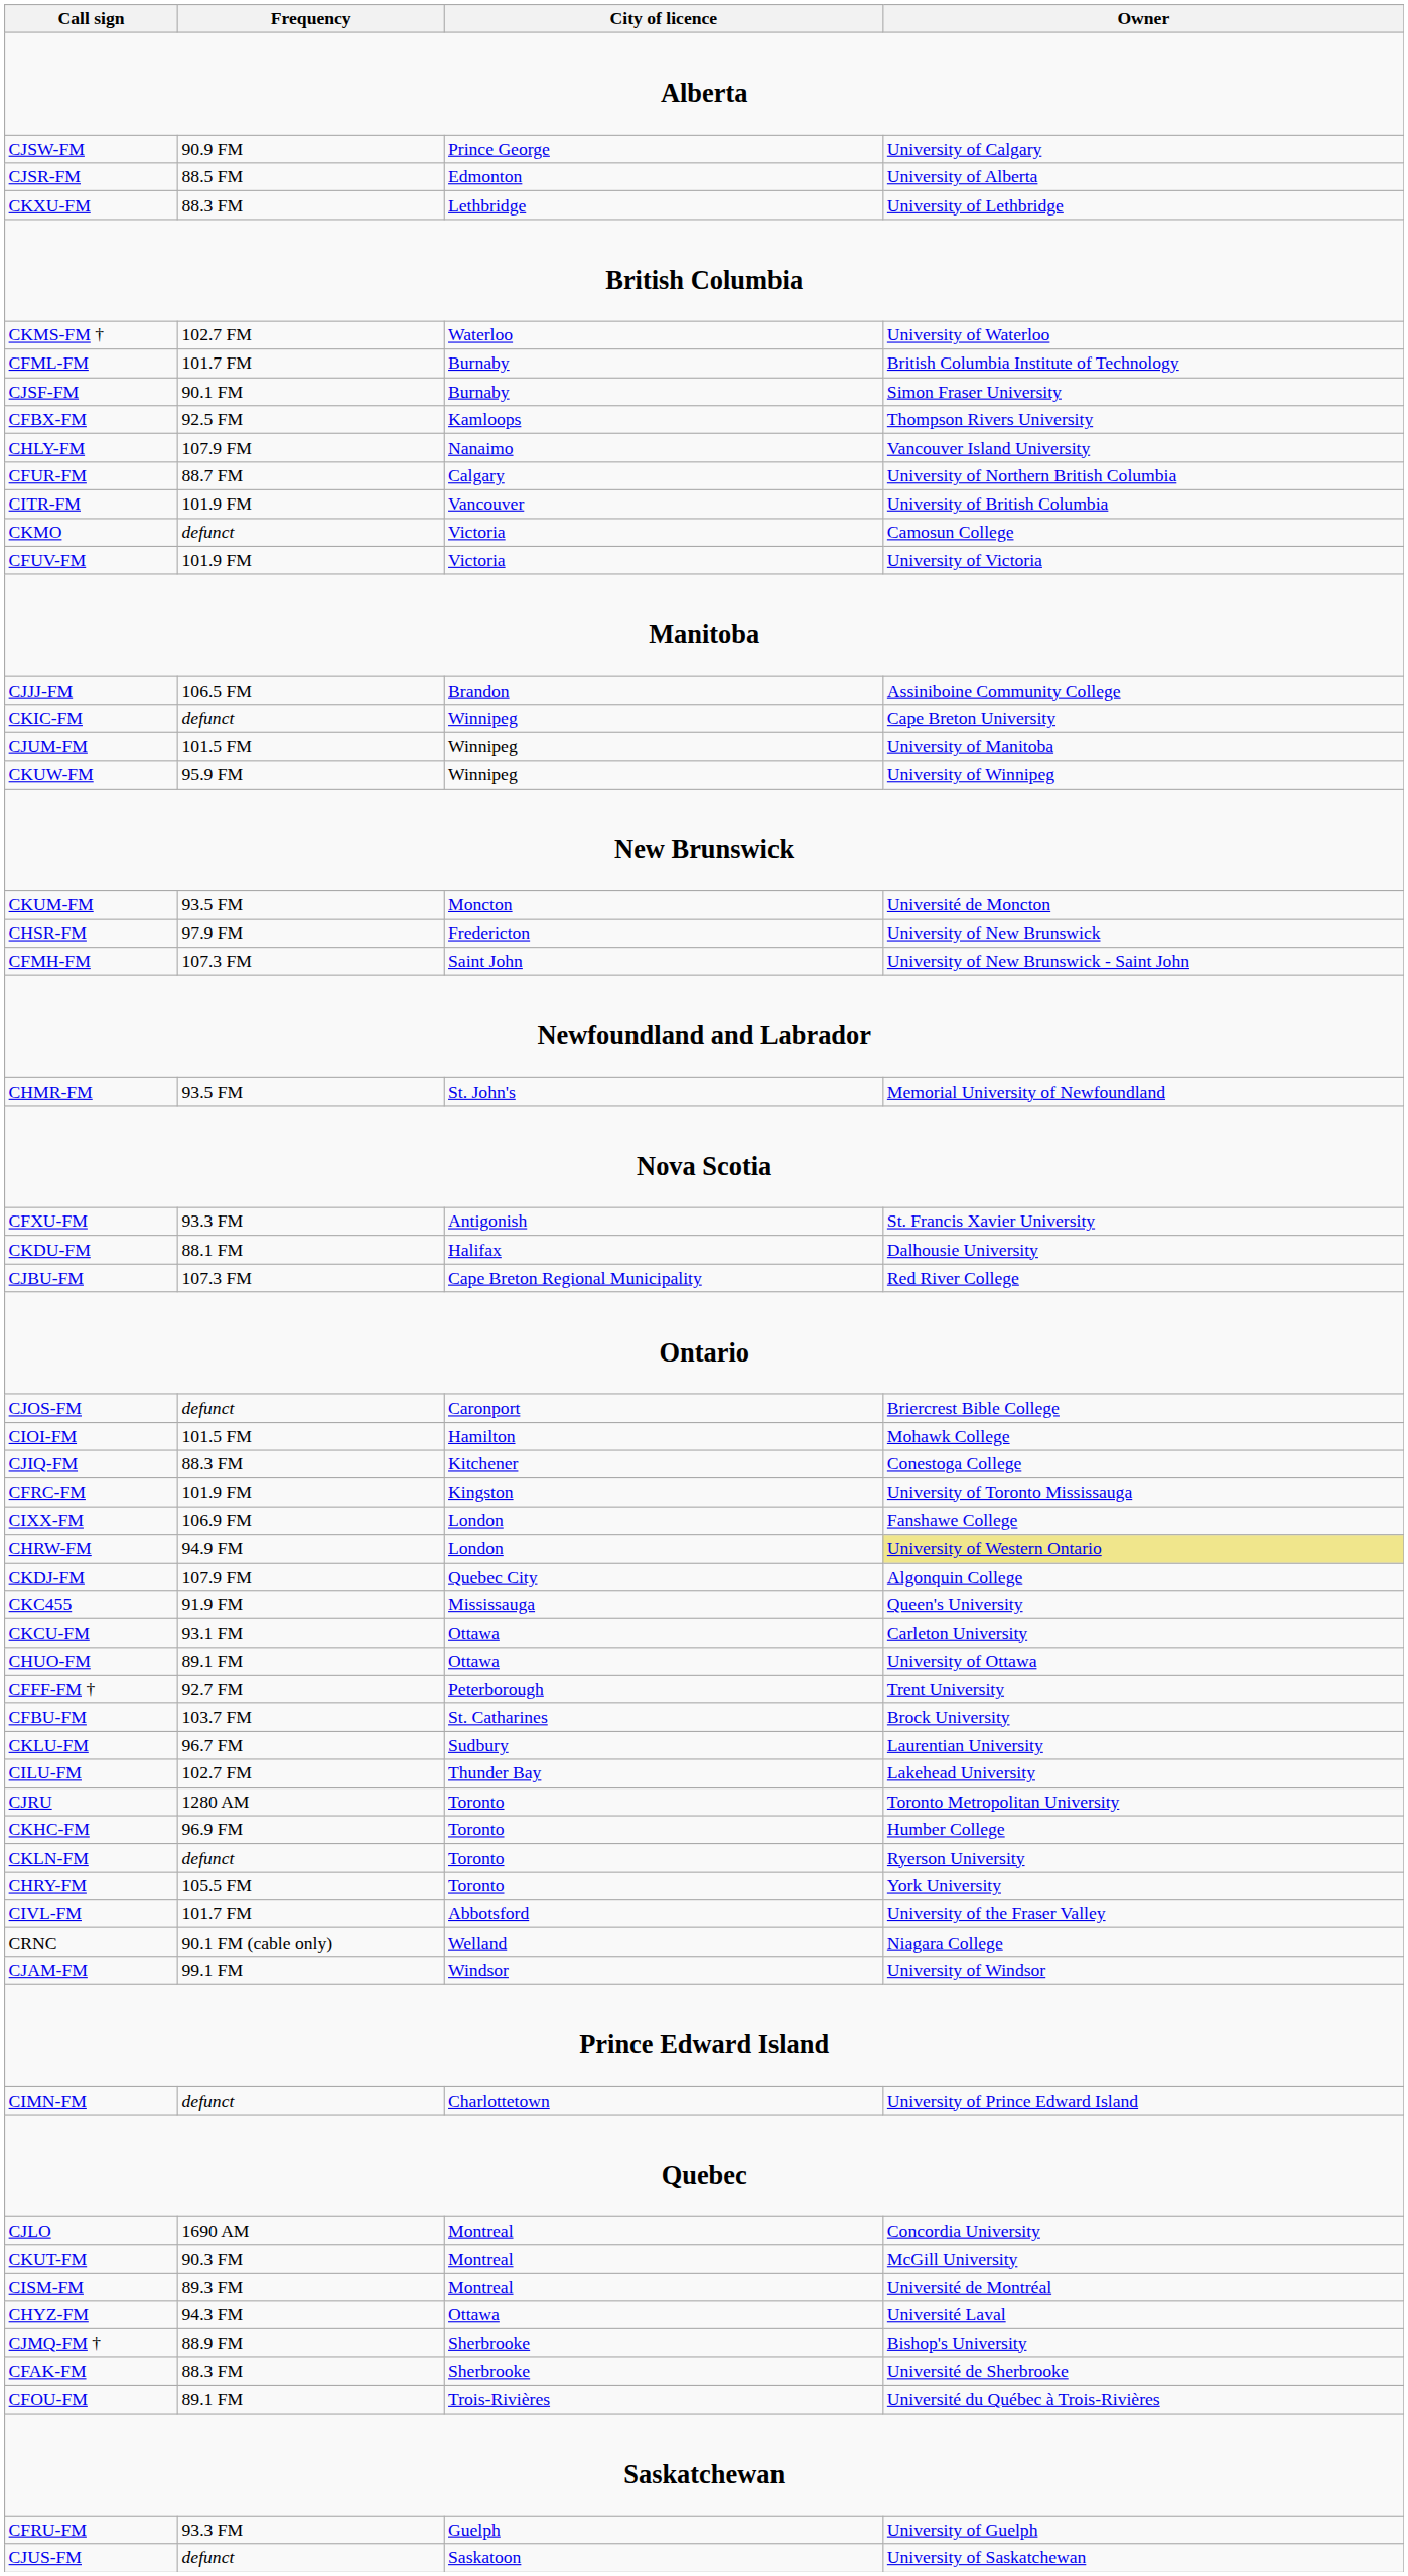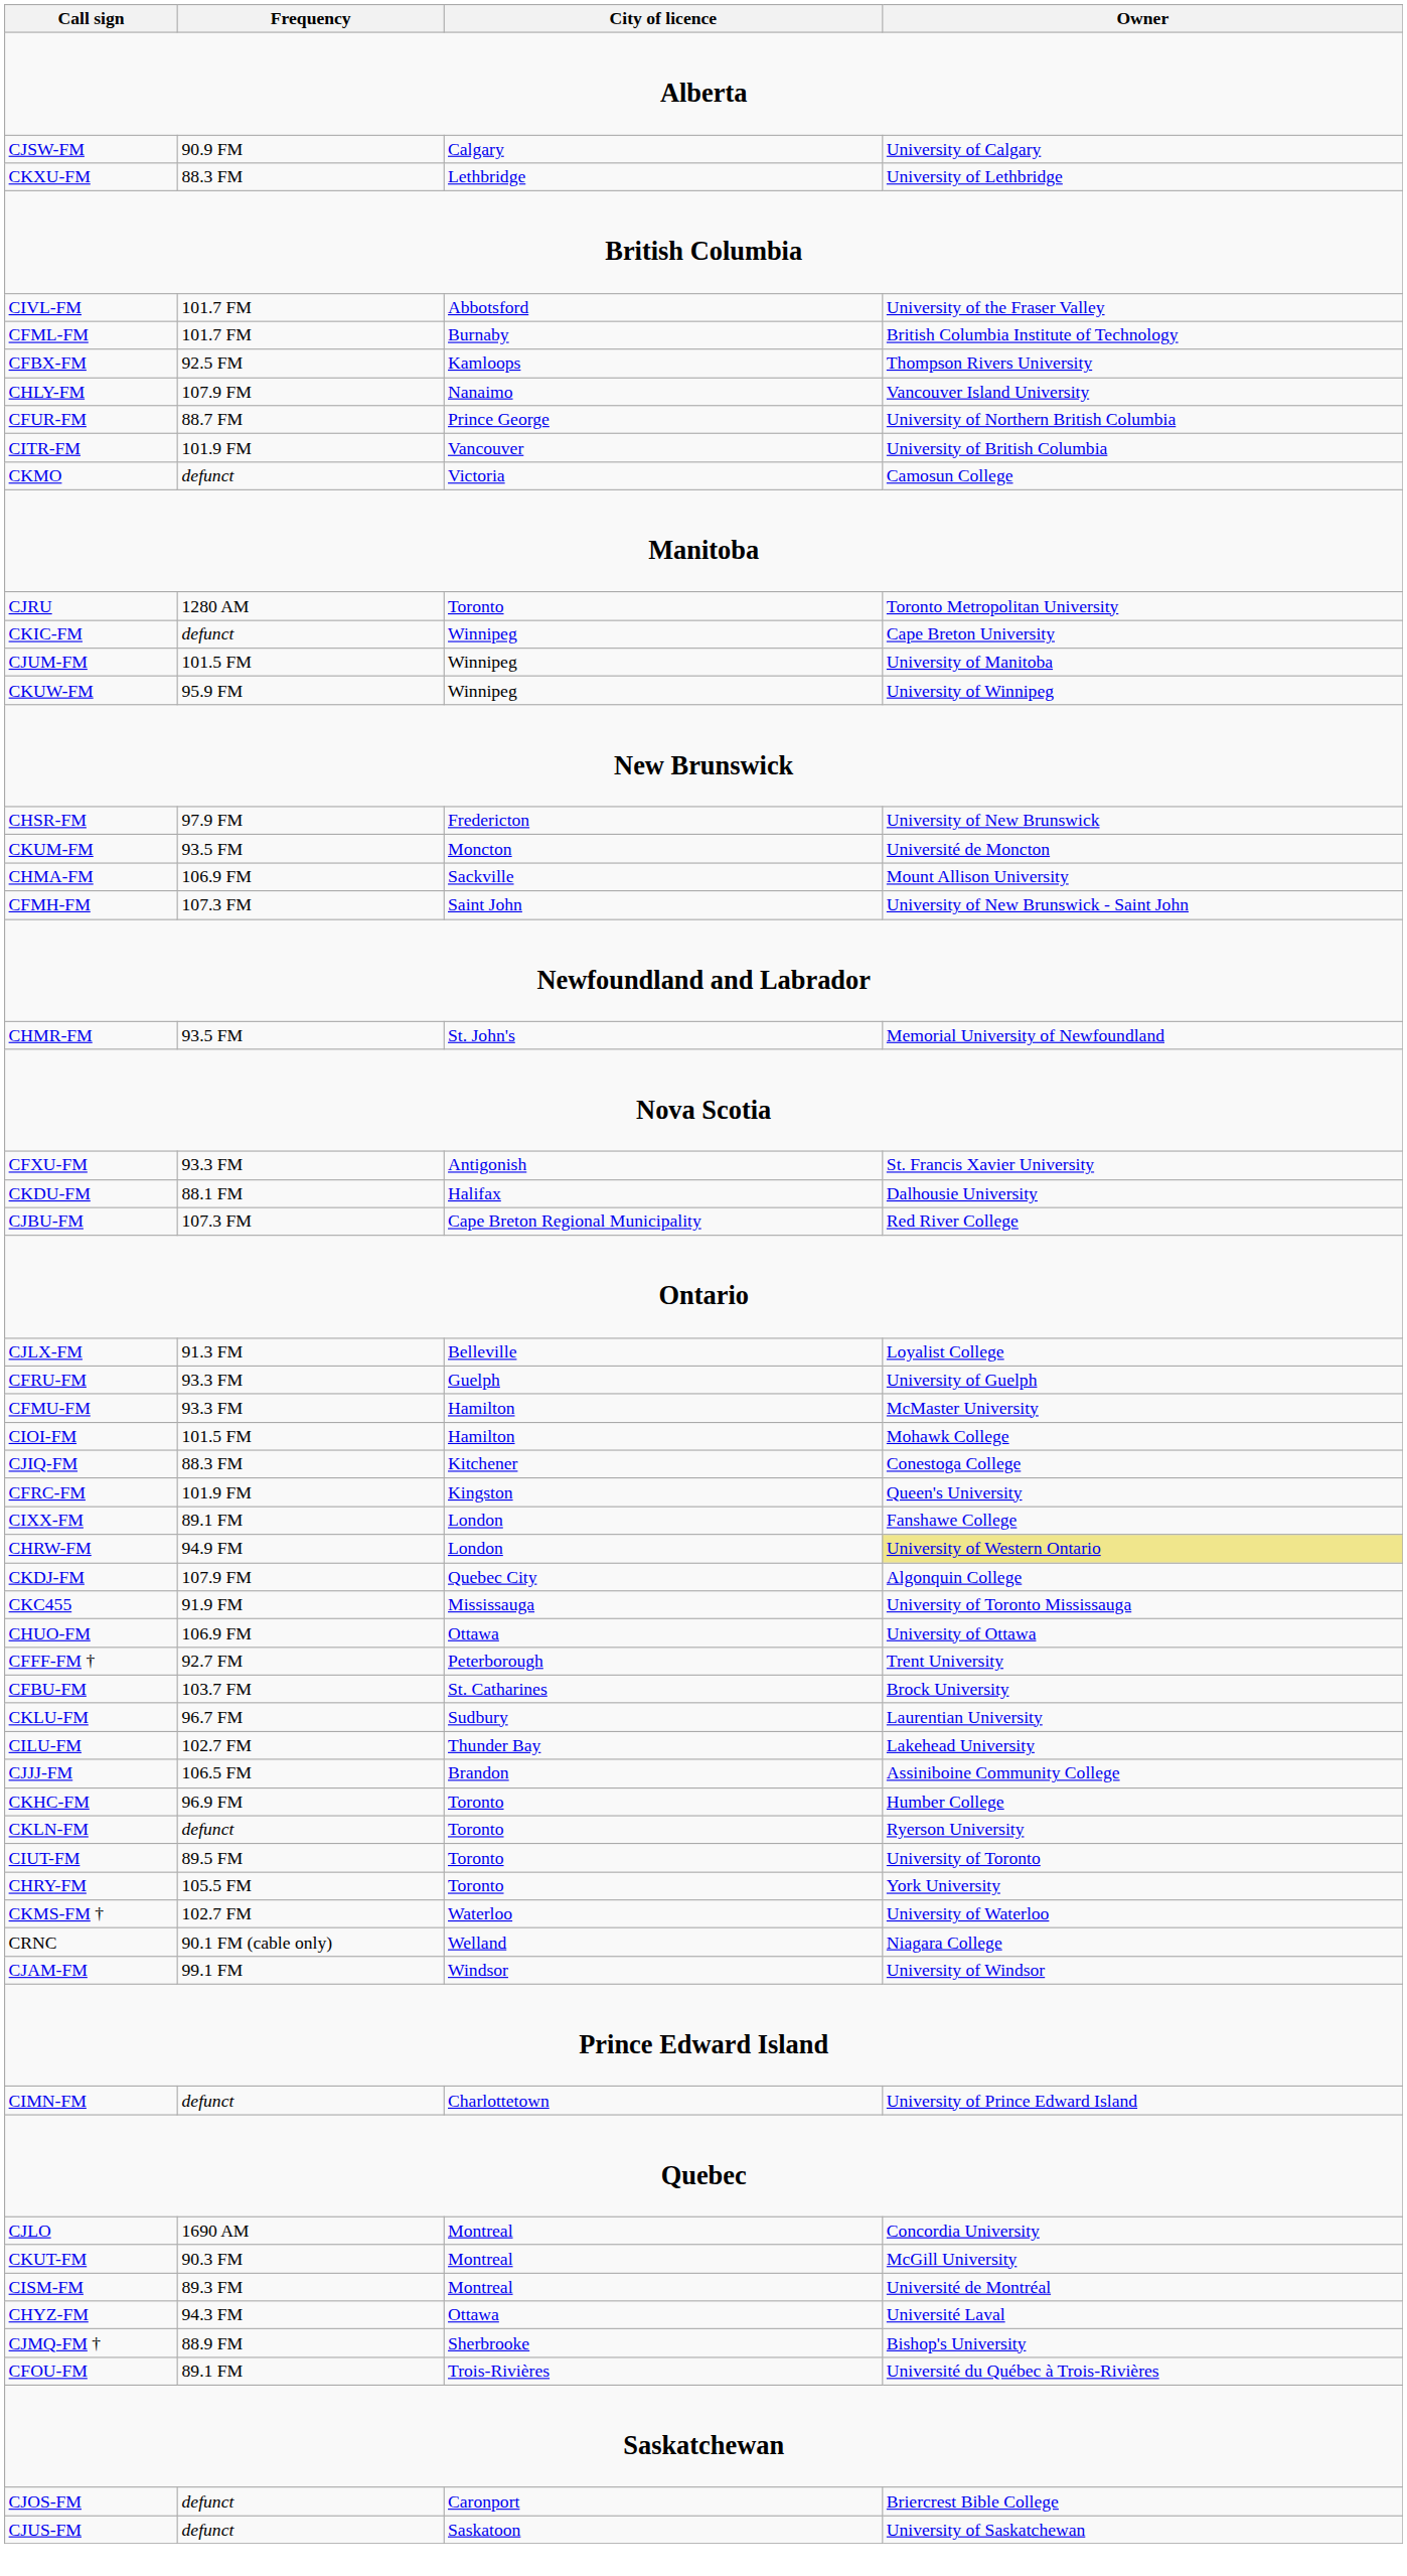CJSW-FM | City of licence: Prince George -> Calgary
- row: CJSR-FM | 88.5 FM | Edmonton | University of Alberta
rows swapped: CIVL-FM <-> CKMS-FM †
- row: CJSF-FM | 90.1 FM | Burnaby | Simon Fraser University
CFUR-FM | City of licence: Calgary -> Prince George
- row: CFUV-FM | 101.9 FM | Victoria | University of Victoria
rows swapped: CJJJ-FM <-> CJRU
rows swapped: CHSR-FM <-> CKUM-FM
+ row: CHMA-FM | 106.9 FM | Sackville | Mount Allison University
+ row: CJLX-FM | 91.3 FM | Belleville | Loyalist College
rows swapped: CFRU-FM <-> CJOS-FM
+ row: CFMU-FM | 93.3 FM | Hamilton | McMaster University
CFRC-FM | Owner: University of Toronto Mississauga -> Queen's University
CIXX-FM | Frequency: 106.9 FM -> 89.1 FM
CKC455 | Owner: Queen's University -> University of Toronto Mississauga
- row: CKCU-FM | 93.1 FM | Ottawa | Carleton University
CHUO-FM | Frequency: 89.1 FM -> 106.9 FM
+ row: CIUT-FM | 89.5 FM | Toronto | University of Toronto
- row: CFAK-FM | 88.3 FM | Sherbrooke | Université de Sherbrooke
